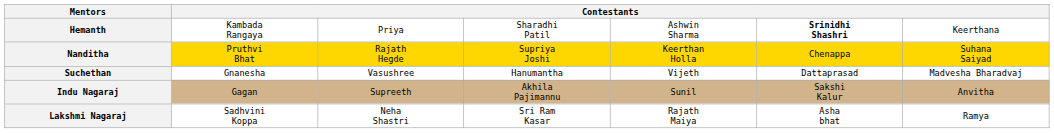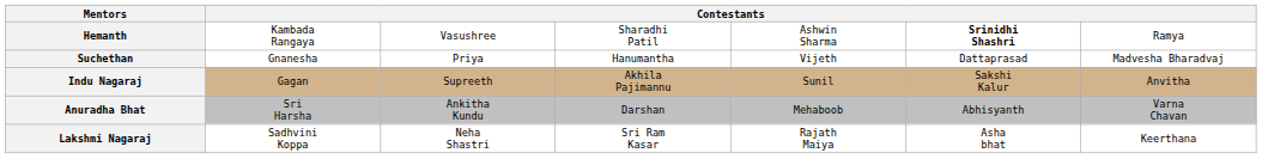Hemanth | column 3: Priya -> Vasushree
Hemanth | column 7: Keerthana -> Ramya
- row: Nanditha | Pruthvi Bhat | Rajath Hegde | Supriya Joshi | Keerthan Holla | Chenappa | Suhana Saiyad
Suchethan | column 3: Vasushree -> Priya
+ row: Anuradha Bhat | Sri Harsha | Ankitha Kundu | Darshan | Mehaboob | Abhisyanth | Varna Chavan
Lakshmi Nagaraj | column 7: Ramya -> Keerthana
